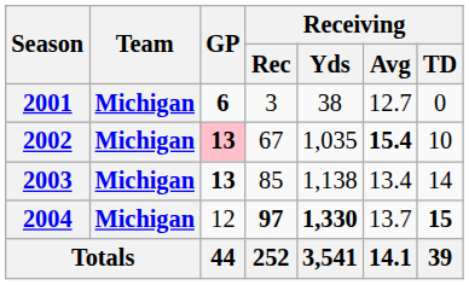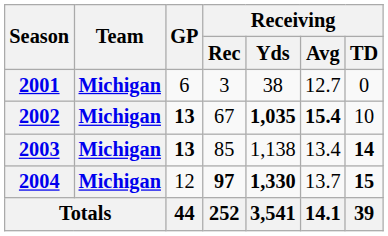2001 | GP: bold -> normal
2002 | GP: pink background -> no background
2002 | Receiving / Yds: normal -> bold
2003 | Receiving / TD: normal -> bold
